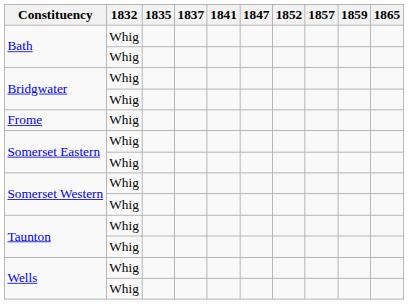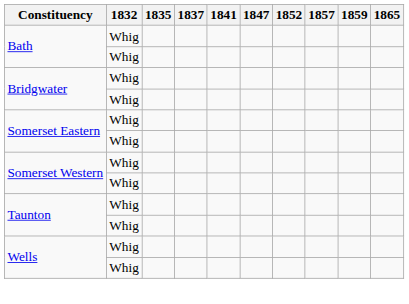- row: Frome | Whig
